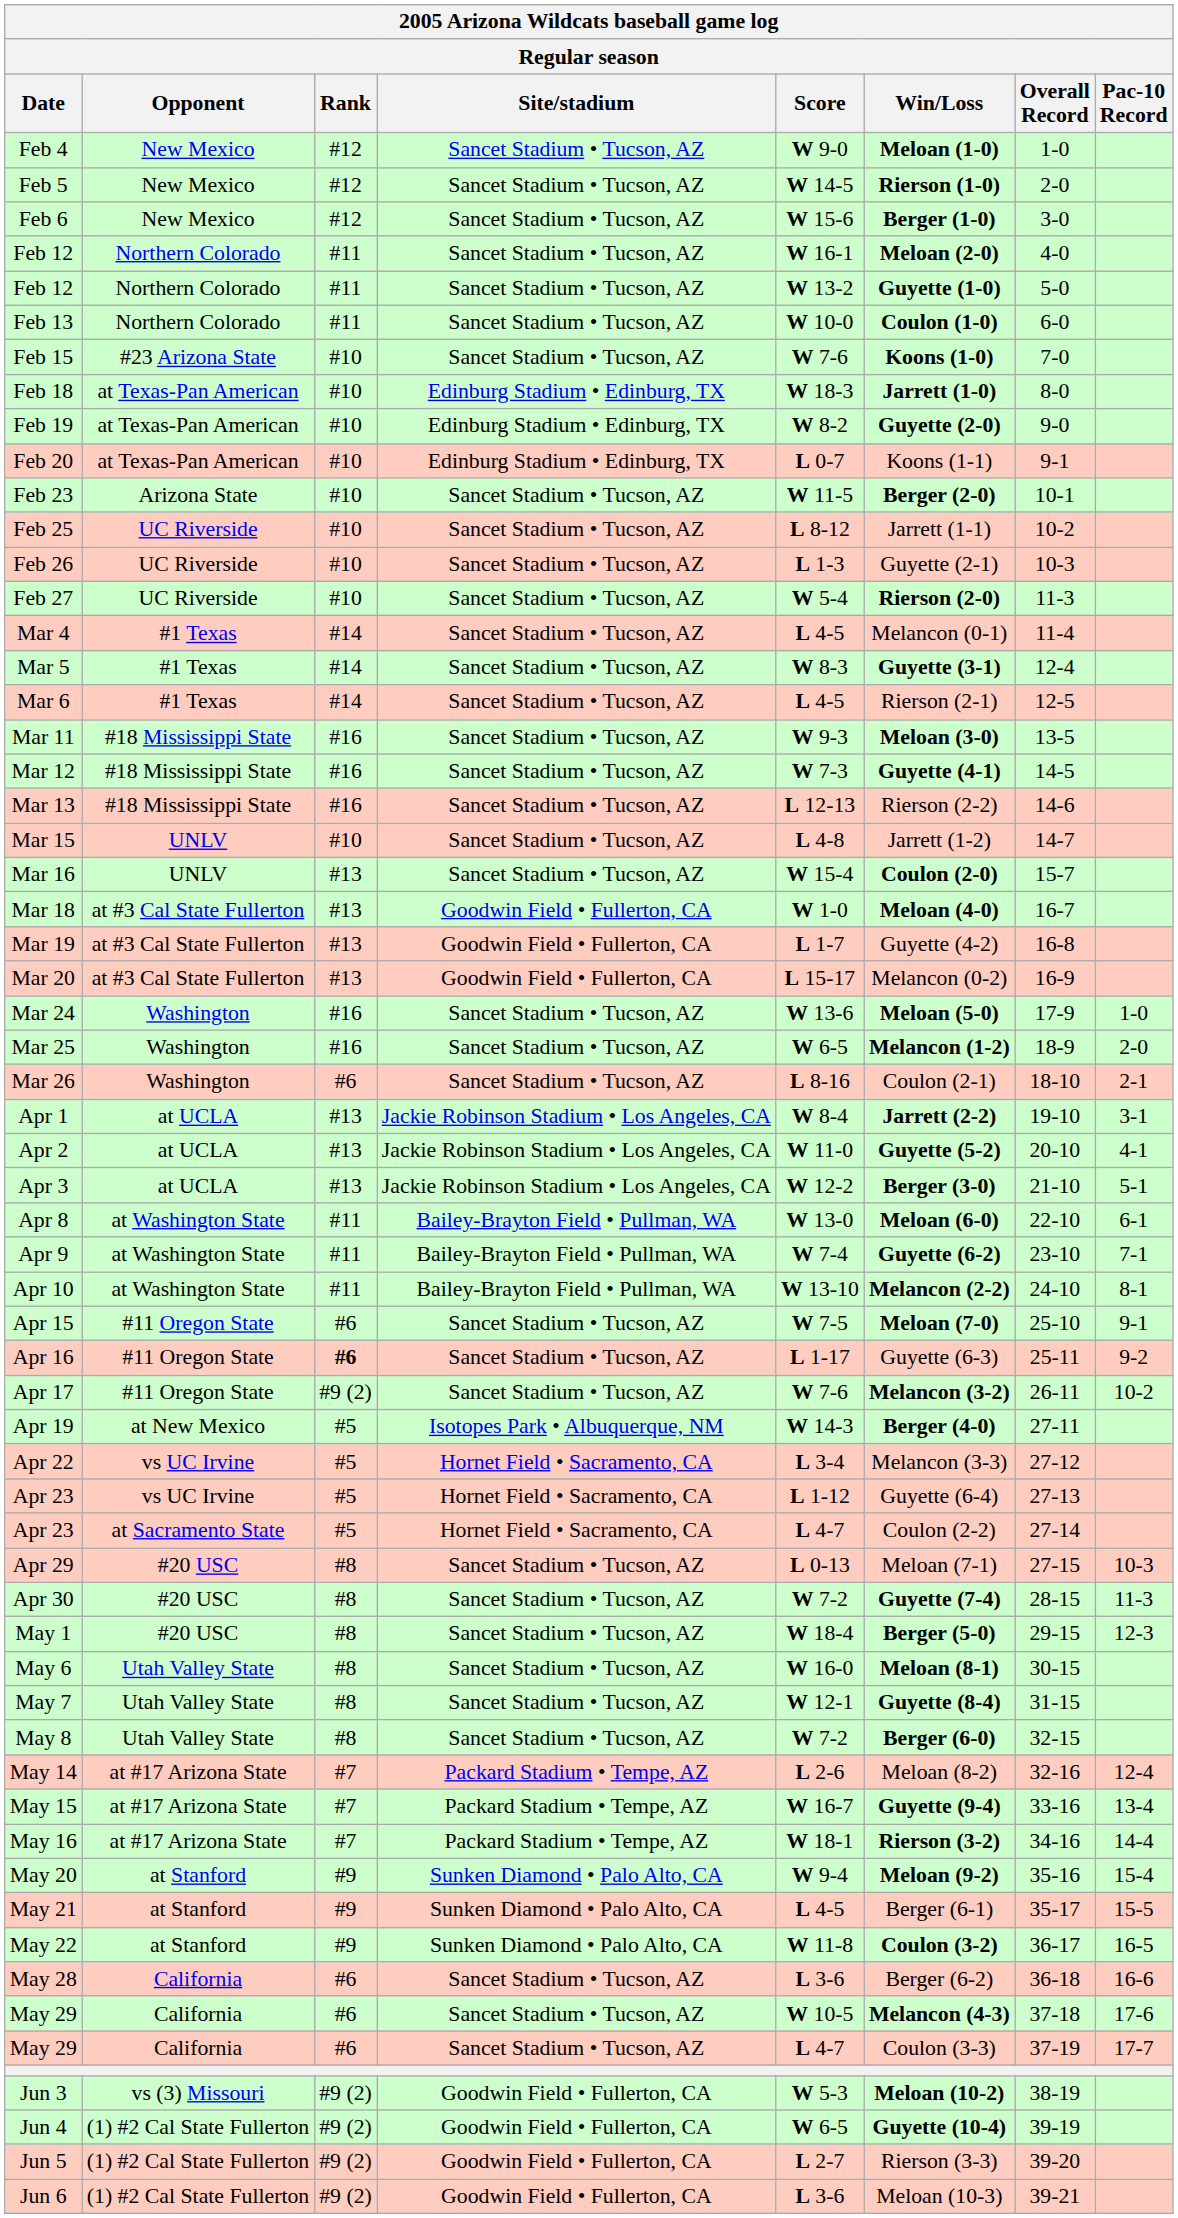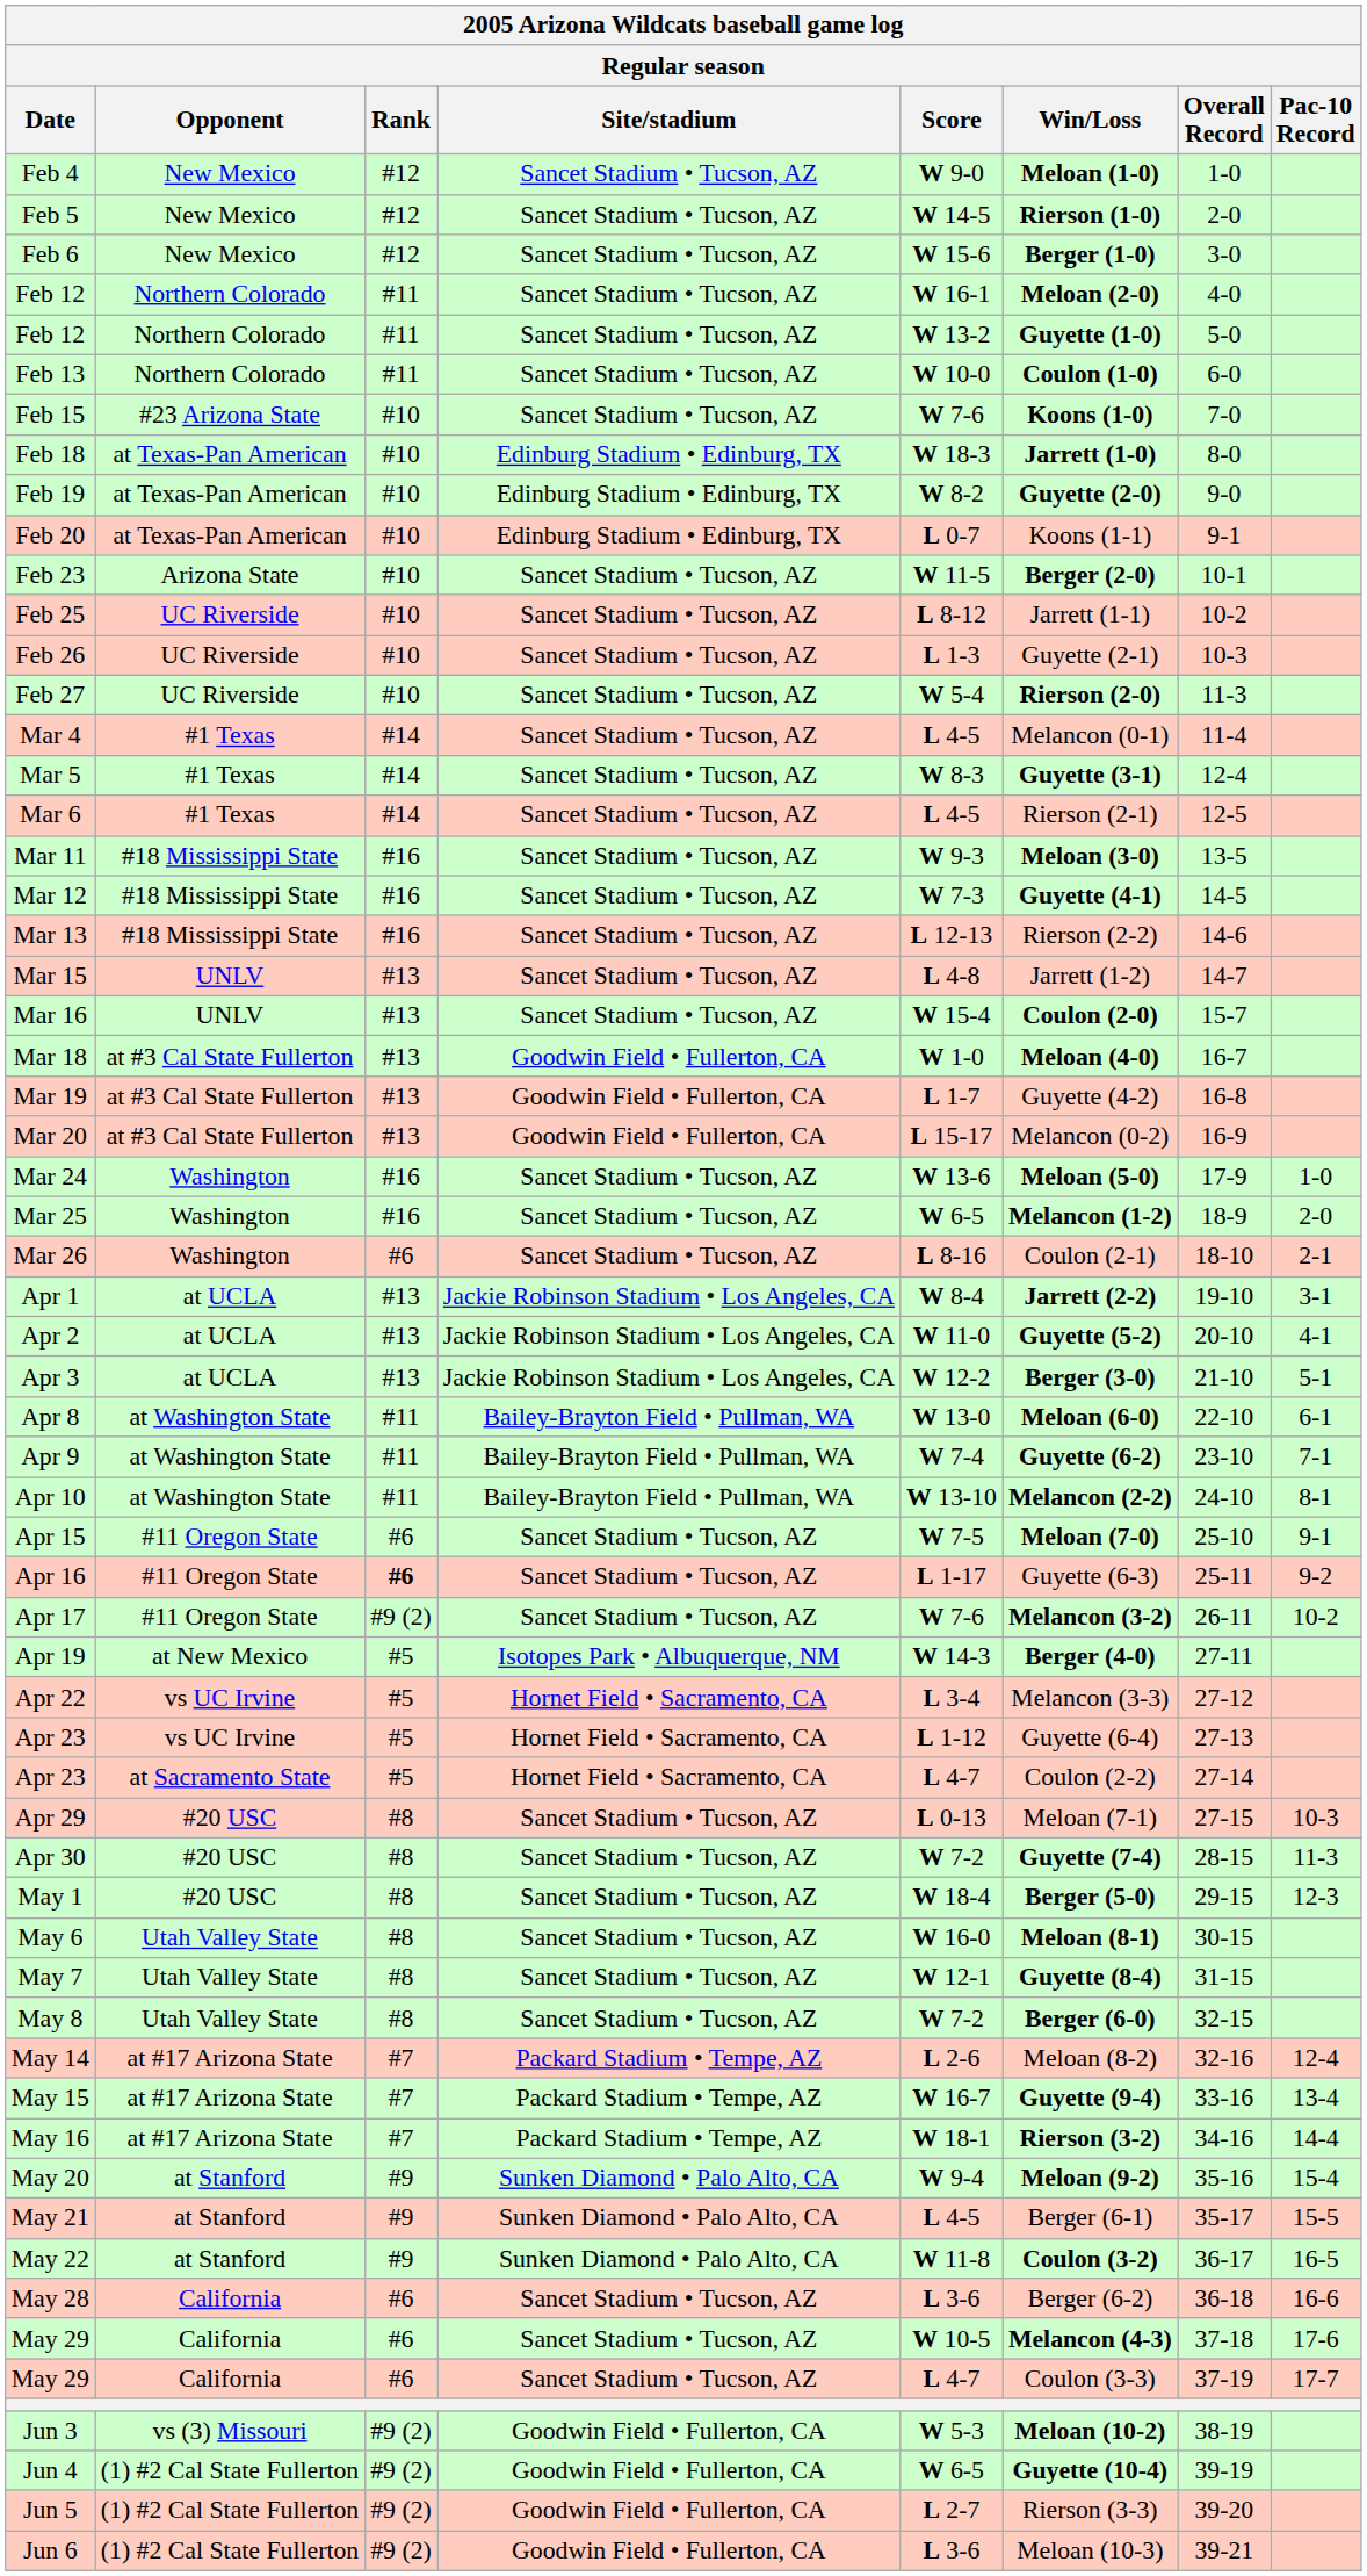Mar 15 | Rank: #10 -> #13
